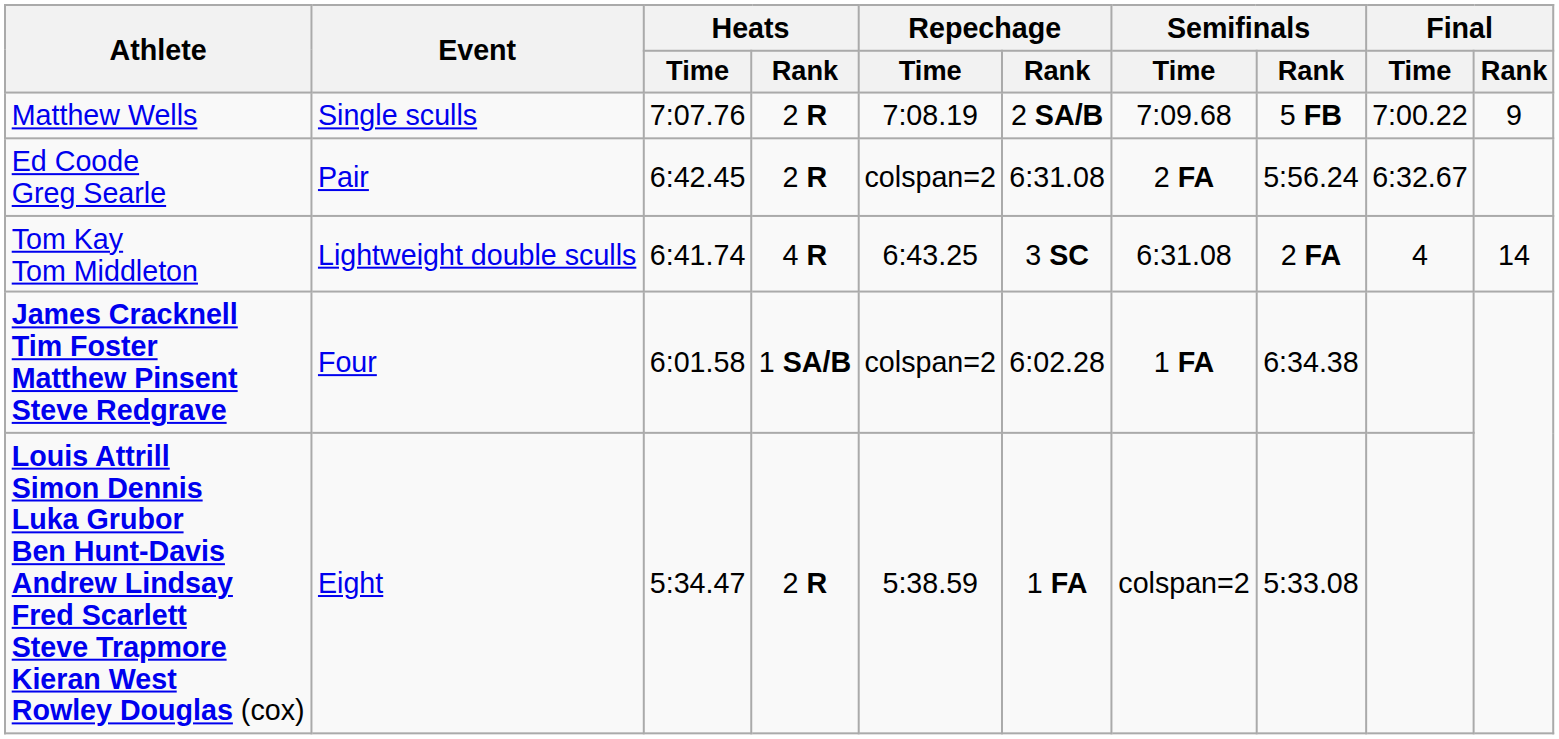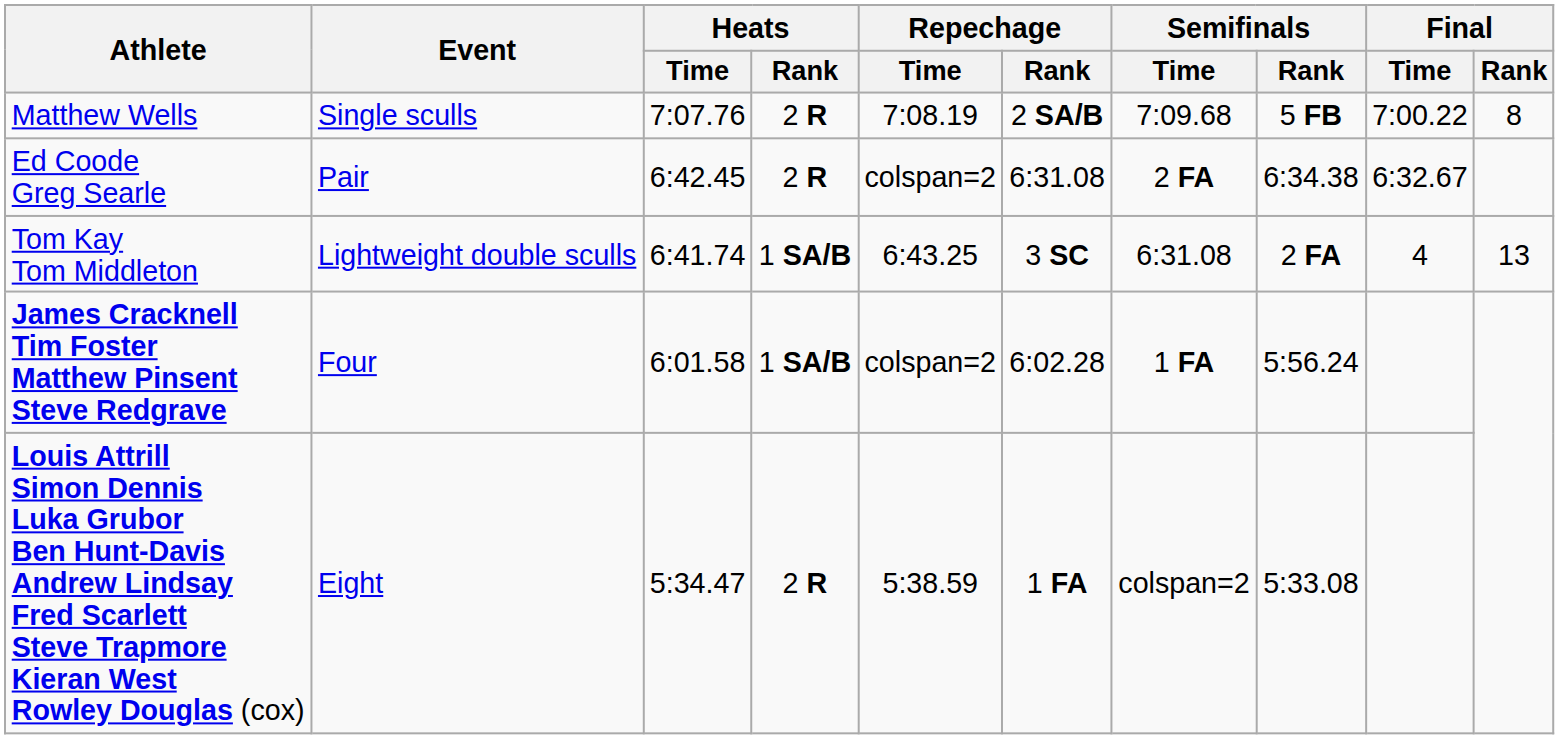Matthew Wells | Final / Rank: 9 -> 8
Ed Coode Greg Searle | Semifinals / Rank: 5:56.24 -> 6:34.38
Tom Kay Tom Middleton | Heats / Rank: 4 R -> 1 SA/B
Tom Kay Tom Middleton | Final / Rank: 14 -> 13
James Cracknell Tim Foster Matthew Pinsent Steve Redgrave | Semifinals / Rank: 6:34.38 -> 5:56.24
